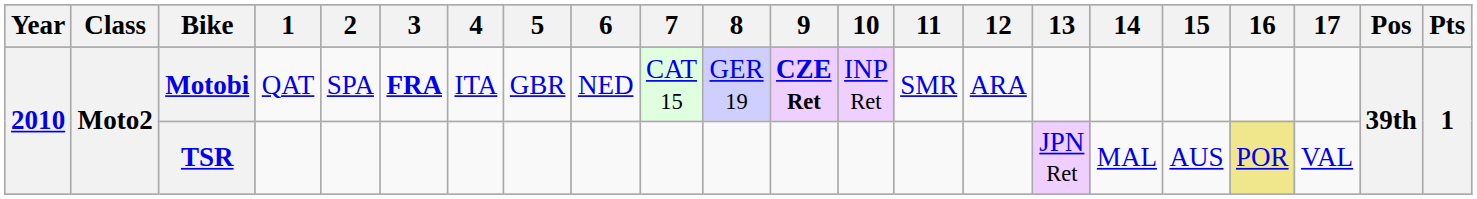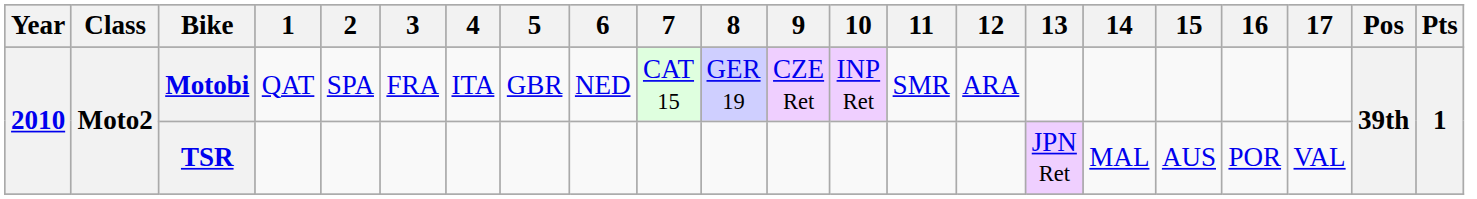Motobi | 3: bold -> normal
Motobi | 9: bold -> normal
TSR | 16: khaki background -> no background
